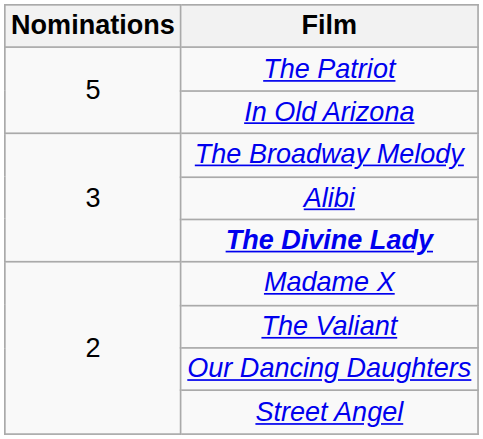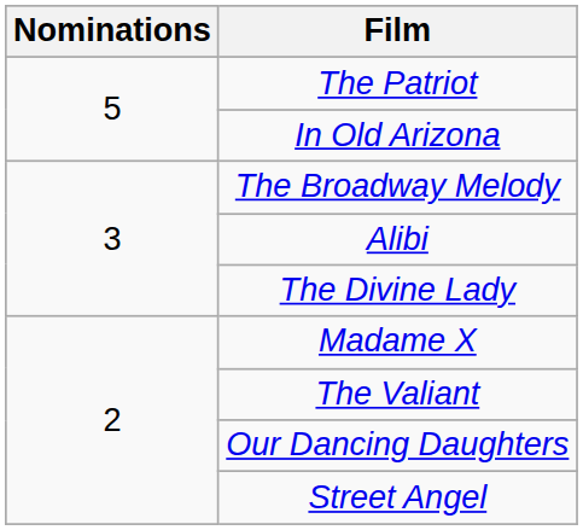The Divine Lady | Film: bold -> normal
